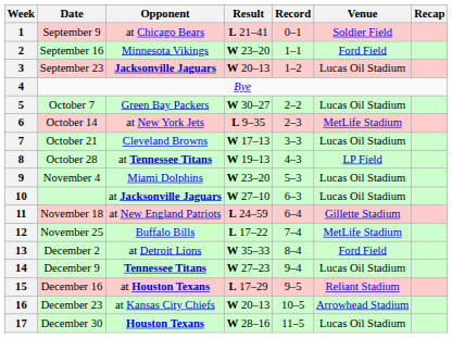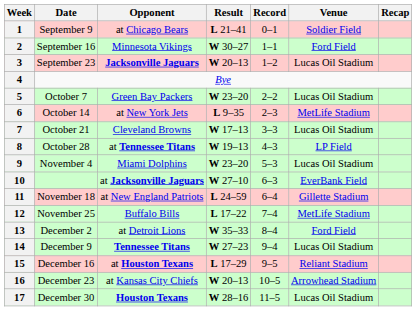2 | Result: W 23–20 -> W 30–27
5 | Result: W 30–27 -> W 23–20
10 | Venue: Lucas Oil Stadium -> EverBank Field
